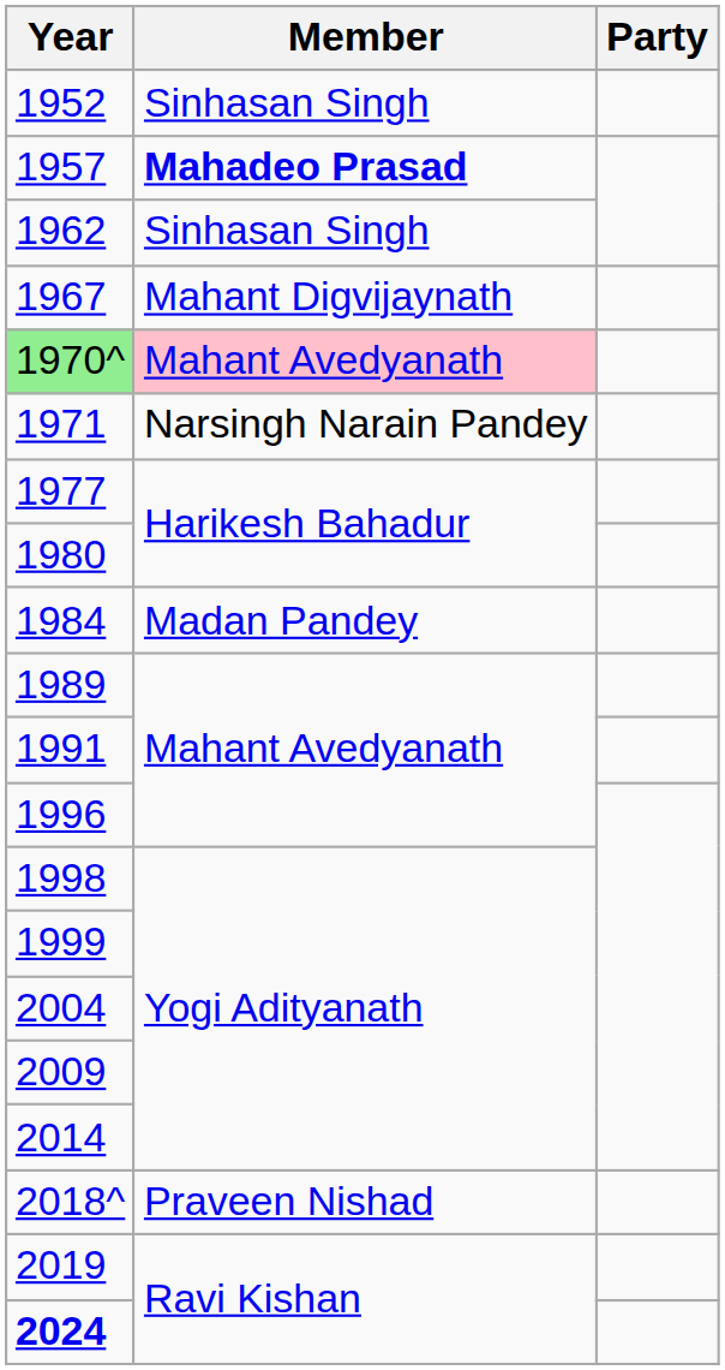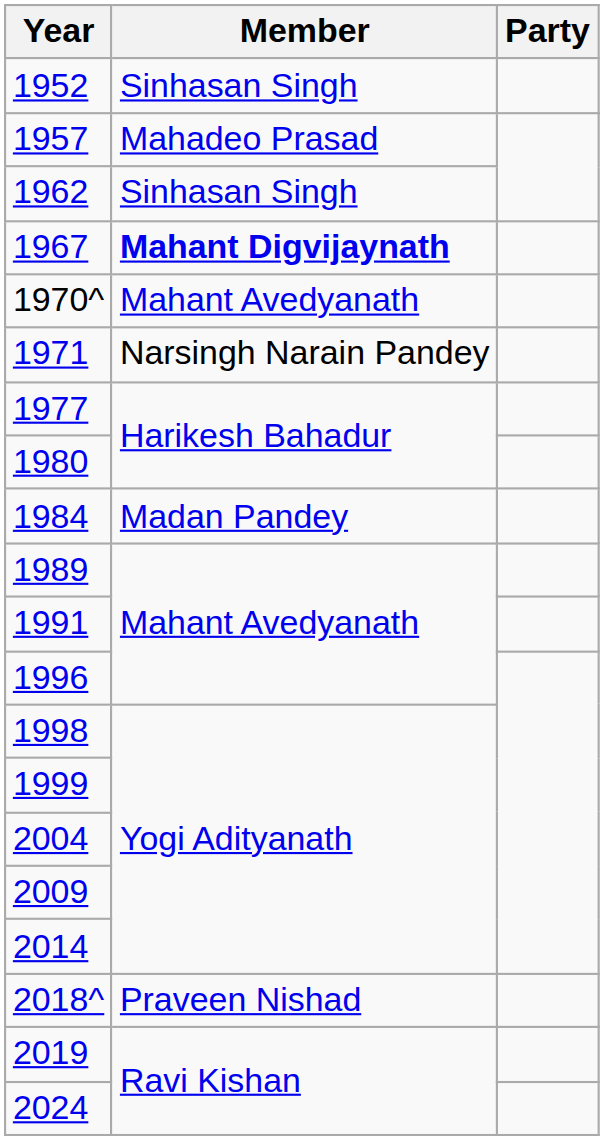1957 / Mahadeo Prasad | Member: bold -> normal
1967 | Member: normal -> bold
1970^ | Year: lightgreen background -> no background
1970^ | Member: pink background -> no background
2024 | Year: bold -> normal
